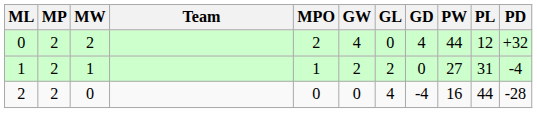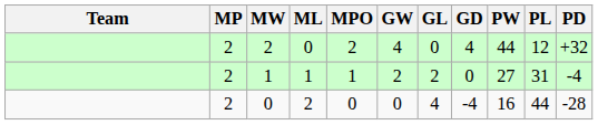columns swapped: Team <-> ML
